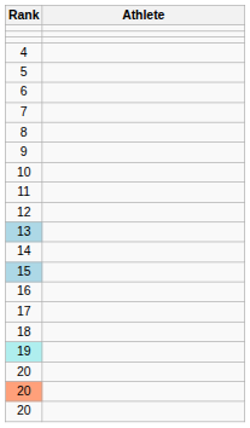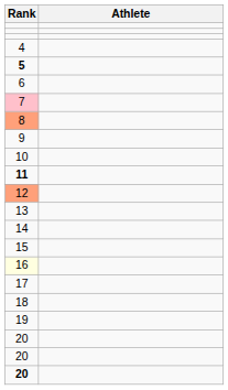row 6 | Rank: normal -> bold
row 8 | Rank: no background -> pink background
row 9 | Rank: no background -> lightsalmon background
row 12 | Rank: normal -> bold
row 13 | Rank: no background -> lightsalmon background
row 14 | Rank: lightblue background -> no background
row 16 | Rank: lightblue background -> no background
row 17 | Rank: no background -> lightyellow background
row 20 | Rank: paleturquoise background -> no background
row 22 | Rank: lightsalmon background -> no background
row 23 | Rank: normal -> bold
